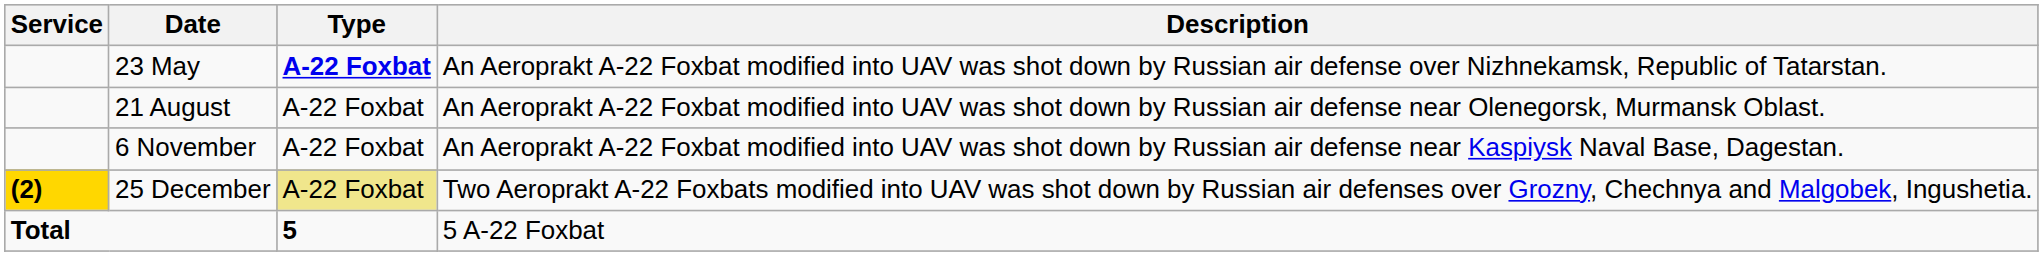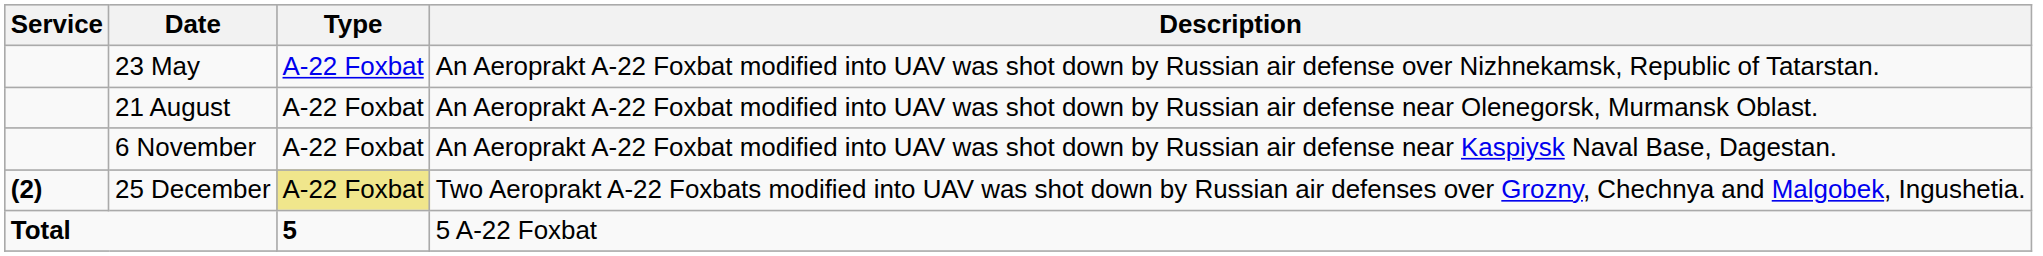23 May | Type: bold -> normal
25 December | Service: gold background -> no background
